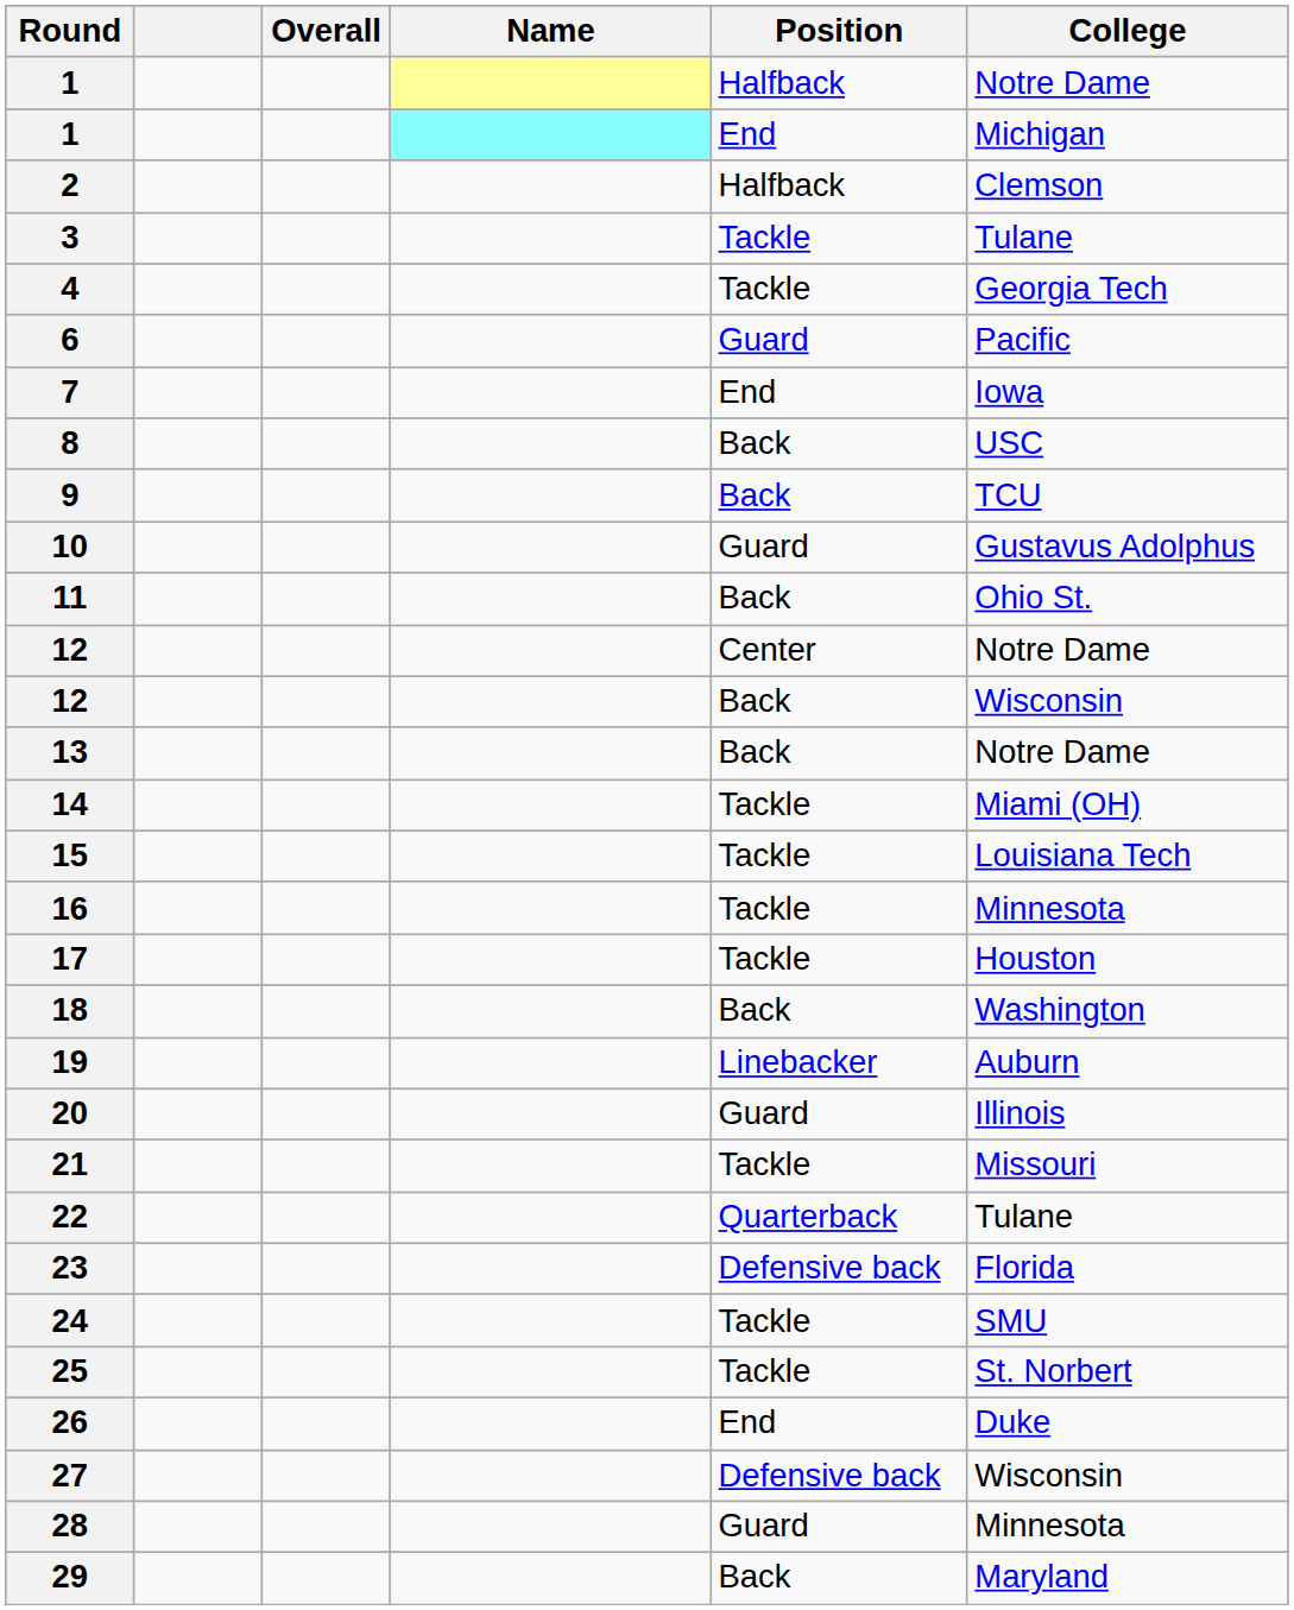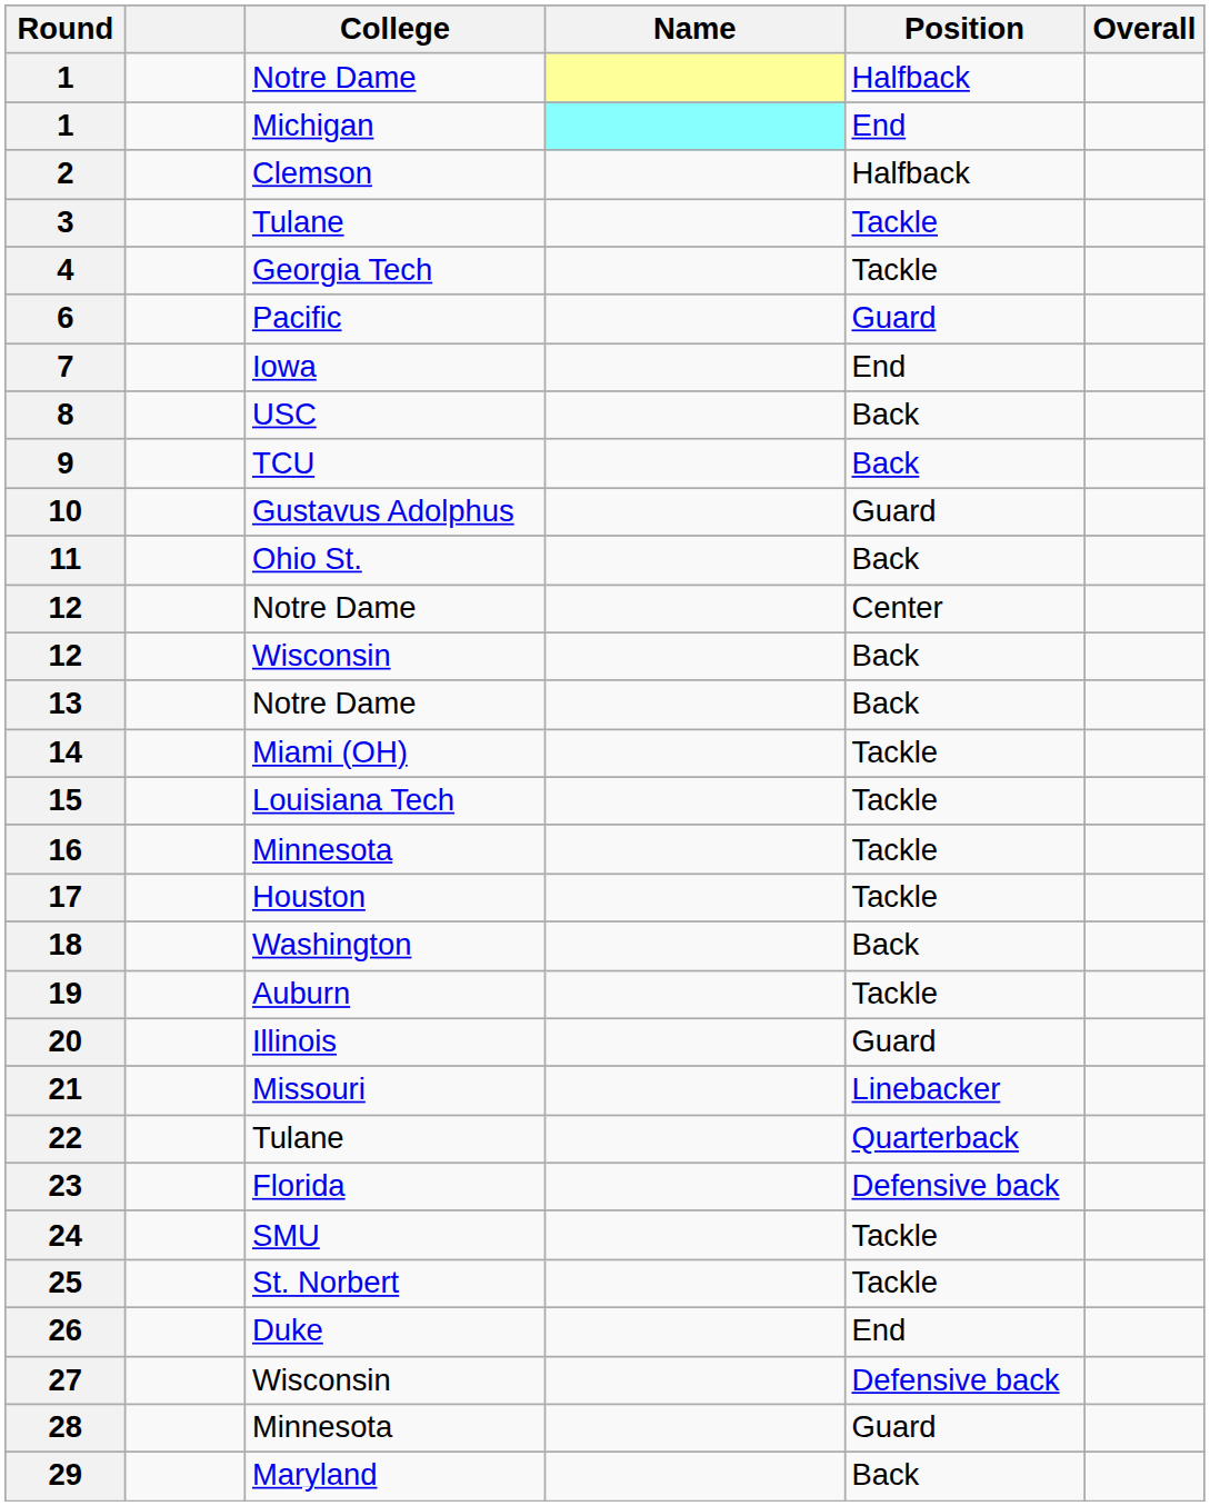columns swapped: Overall <-> College
19 | Position: Linebacker -> Tackle
21 | Position: Tackle -> Linebacker
